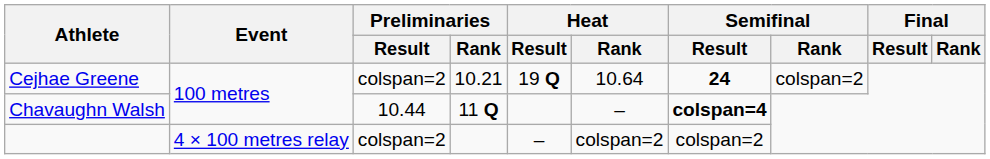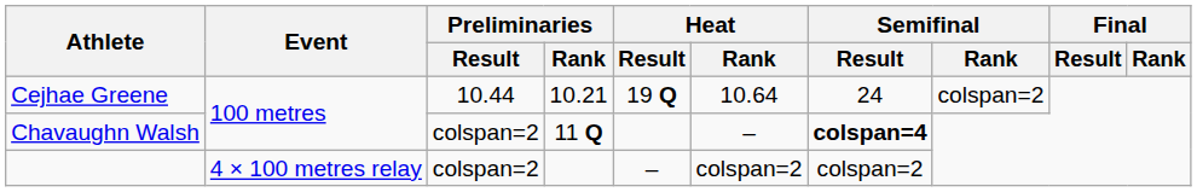Cejhae Greene | Preliminaries / Result: colspan=2 -> 10.44
Cejhae Greene | Semifinal / Result: bold -> normal
Chavaughn Walsh | Preliminaries / Result: 10.44 -> colspan=2
